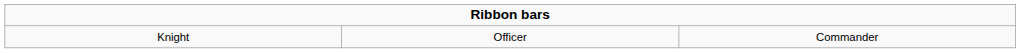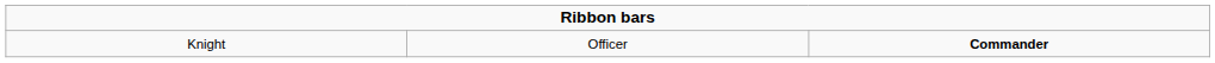Knight | column 3: normal -> bold
